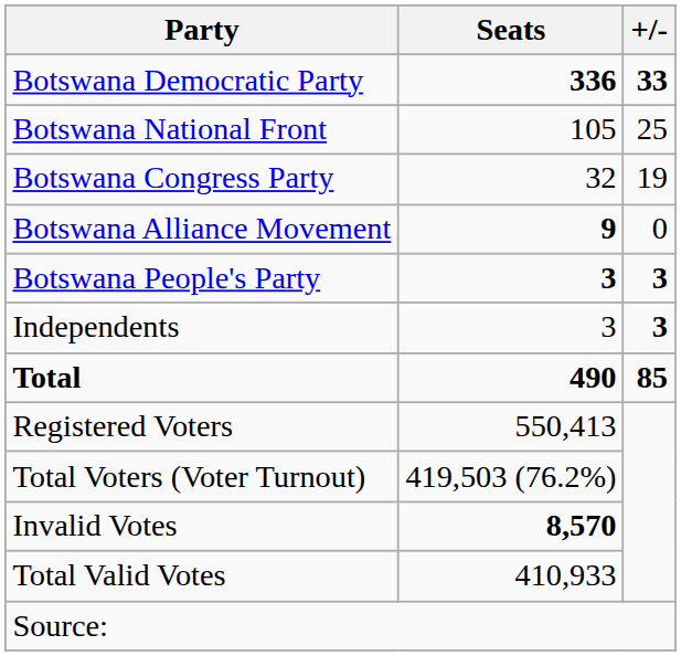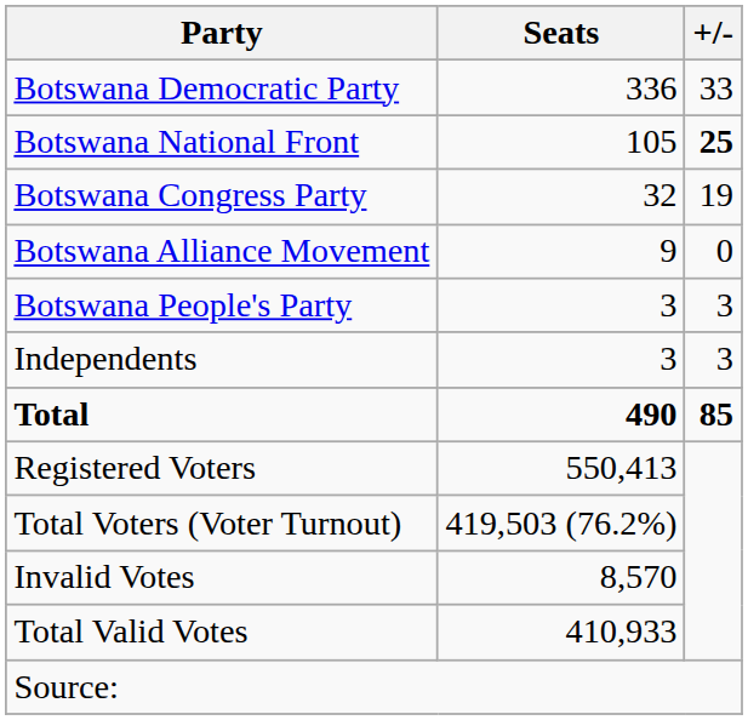Botswana Democratic Party | Seats: bold -> normal
Botswana Democratic Party | +/-: bold -> normal
Botswana National Front | +/-: normal -> bold
Botswana Alliance Movement | Seats: bold -> normal
Botswana People's Party | Seats: bold -> normal
Botswana People's Party | +/-: bold -> normal
Independents | +/-: bold -> normal
Invalid Votes | Seats: bold -> normal
